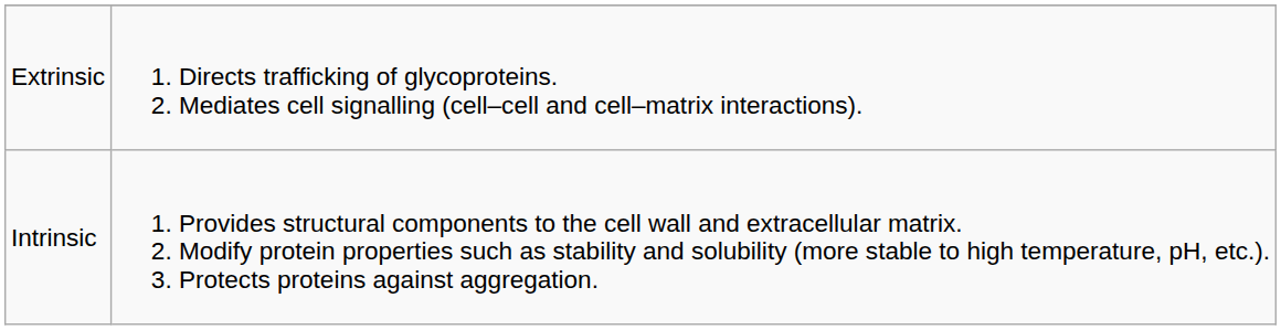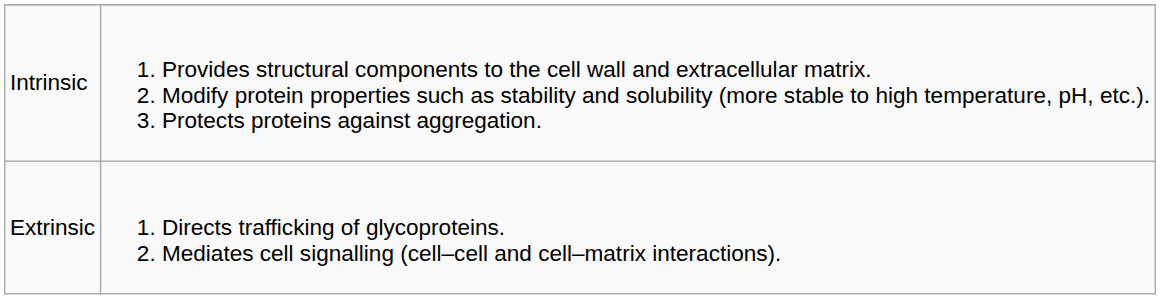rows swapped: Intrinsic <-> Extrinsic
